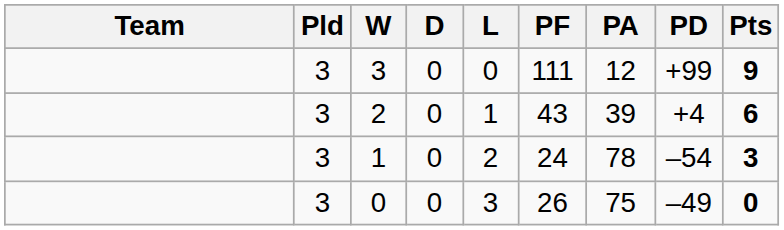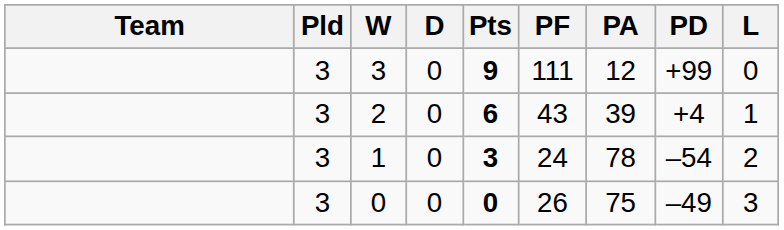columns swapped: L <-> Pts
